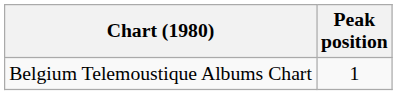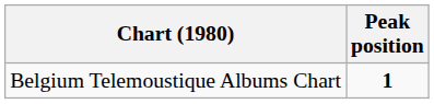Belgium Telemoustique Albums Chart | Peak position: normal -> bold
